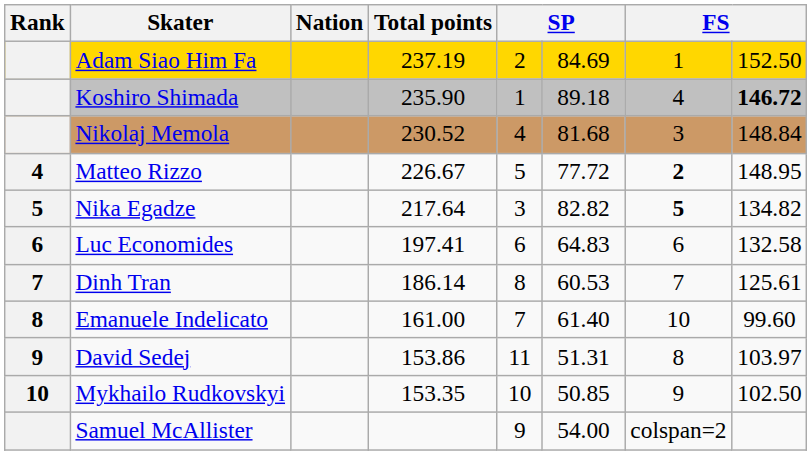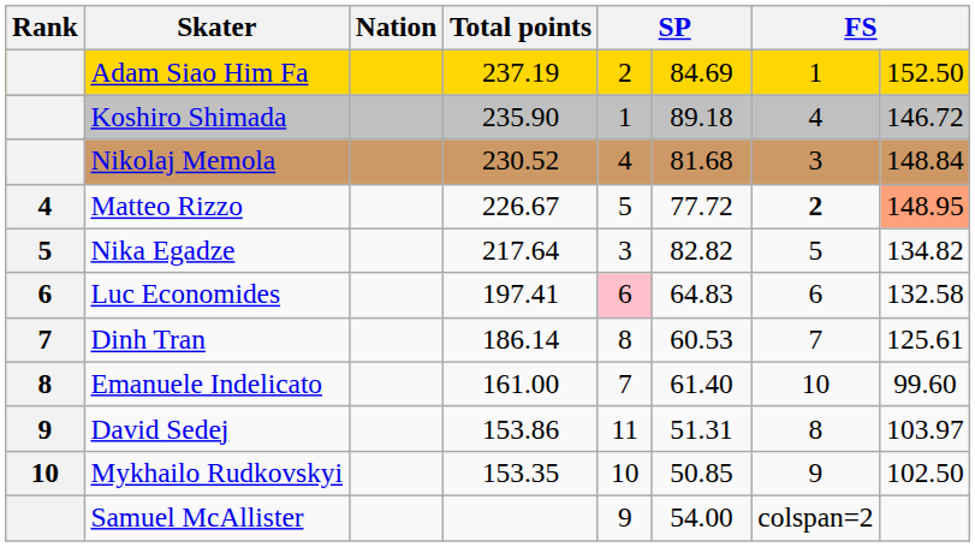Koshiro Shimada | column 8: bold -> normal
Matteo Rizzo | column 8: no background -> lightsalmon background
Nika Egadze | column 7: bold -> normal
Luc Economides | column 5: no background -> pink background
